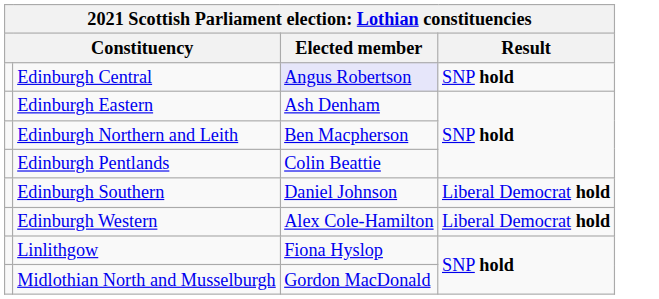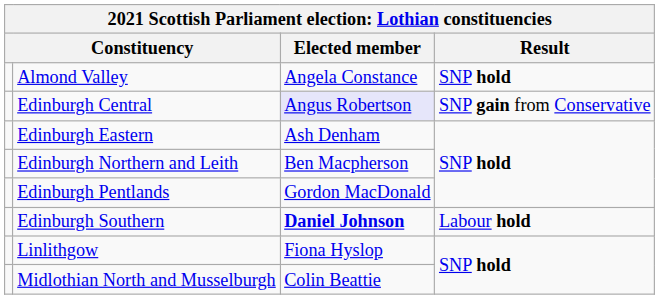+ row: Almond Valley | Angela Constance | SNP hold
Edinburgh Central | Result: SNP hold -> SNP gain from Conservative
Edinburgh Pentlands | Elected member: Colin Beattie -> Gordon MacDonald
Edinburgh Southern | Elected member: normal -> bold
Edinburgh Southern | Result: Liberal Democrat hold -> Labour hold
- row: Edinburgh Western | Alex Cole-Hamilton | Liberal Democrat hold
Midlothian North and Musselburgh | Elected member: Gordon MacDonald -> Colin Beattie
